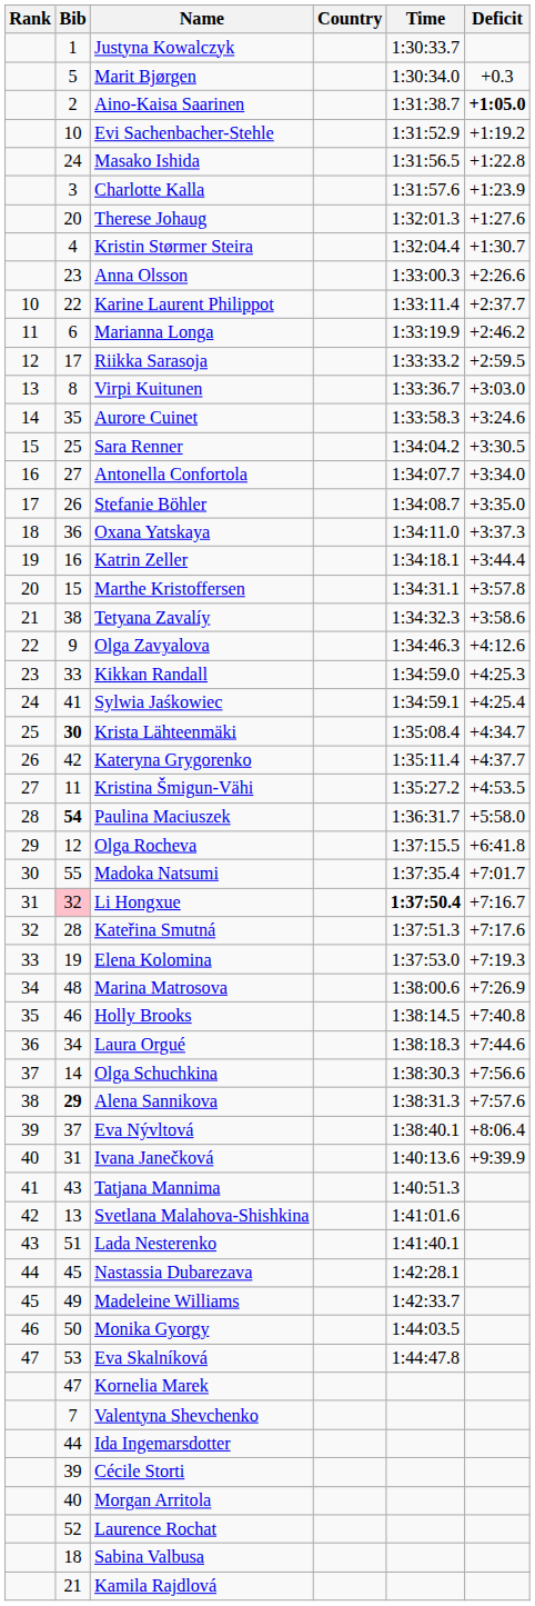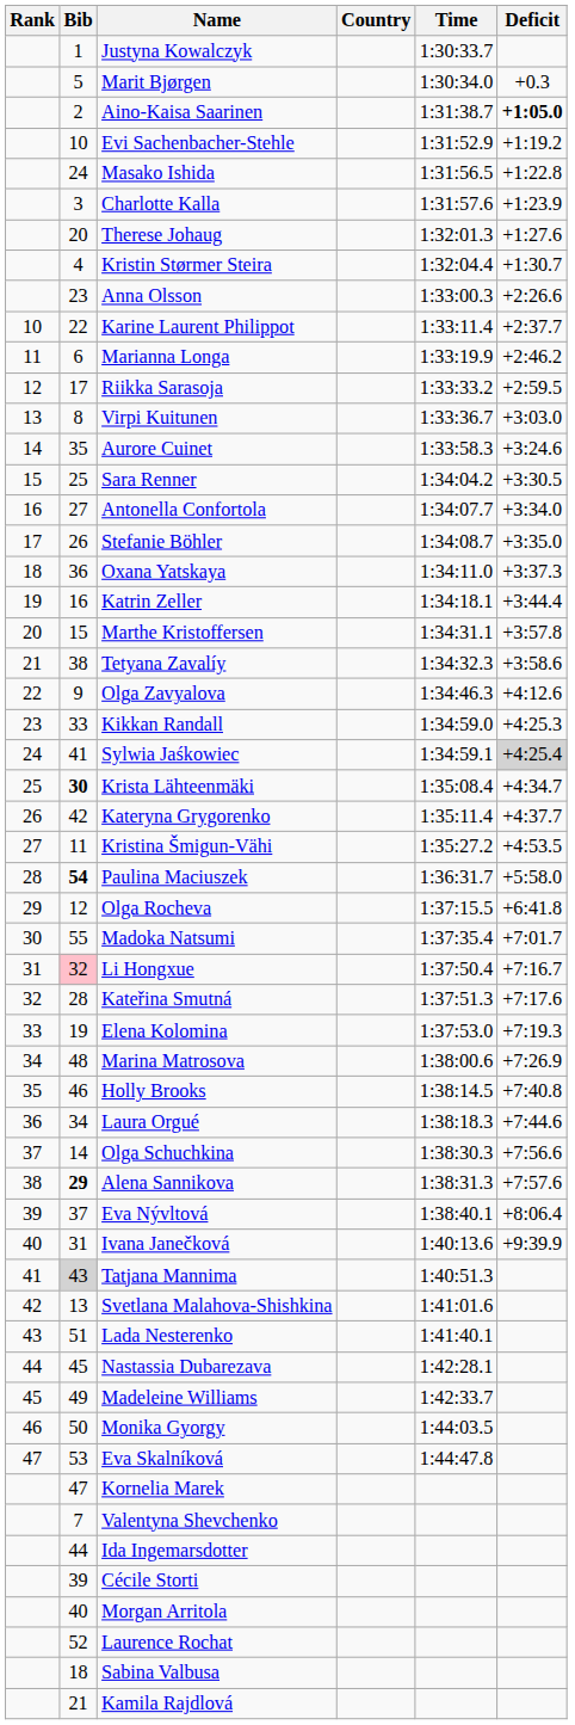Sylwia Jaśkowiec | Deficit: no background -> lightgrey background
Li Hongxue | Time: bold -> normal
Tatjana Mannima | Bib: no background -> lightgrey background
